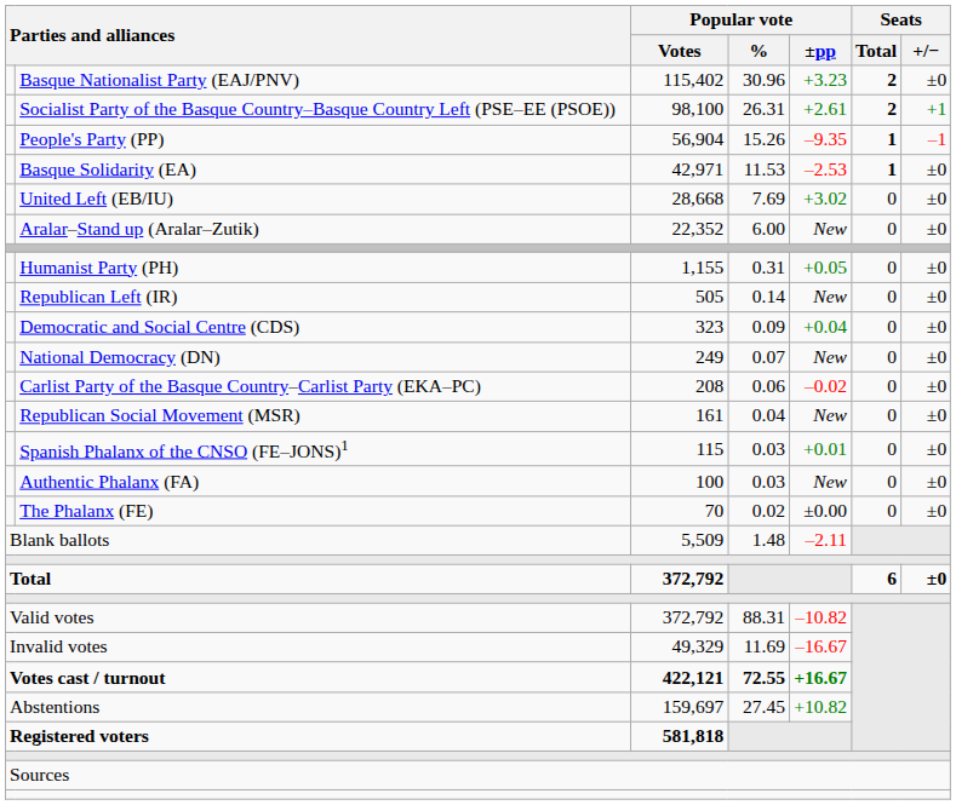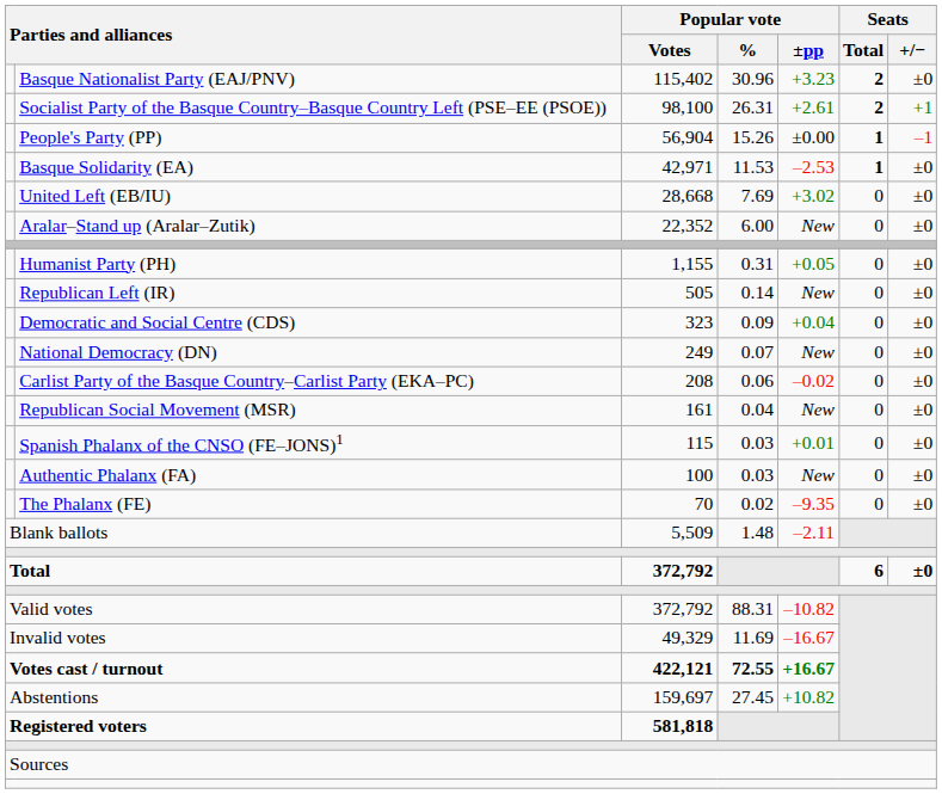People's Party (PP) | Popular vote / ±pp: –9.35 -> ±0.00
The Phalanx (FE) | Popular vote / ±pp: ±0.00 -> –9.35
